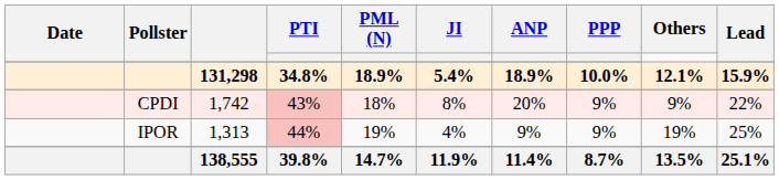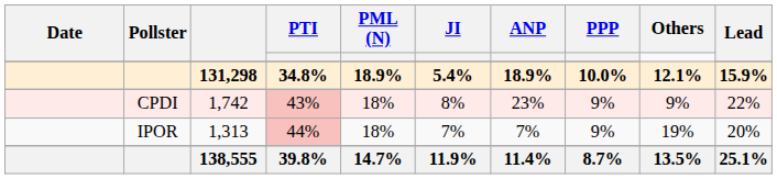CPDI | ANP: 20% -> 23%
IPOR | PML (N): 19% -> 18%
IPOR | JI: 4% -> 7%
IPOR | ANP: 9% -> 7%
IPOR | Lead: 25% -> 20%
